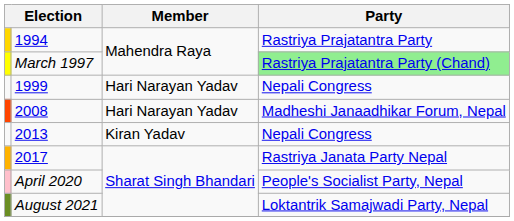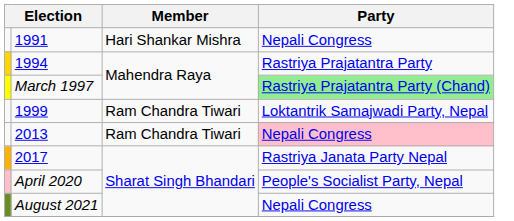+ row: 1991 | Hari Shankar Mishra | Nepali Congress
1999 | Member: Hari Narayan Yadav -> Ram Chandra Tiwari
1999 | Party: Nepali Congress -> Loktantrik Samajwadi Party, Nepal
- row: 2008 | Hari Narayan Yadav | Madheshi Janaadhikar Forum, Nepal
2013 | Member: Kiran Yadav -> Ram Chandra Tiwari
2013 | Party: no background -> pink background
August 2021 | Party: Loktantrik Samajwadi Party, Nepal -> Nepali Congress
